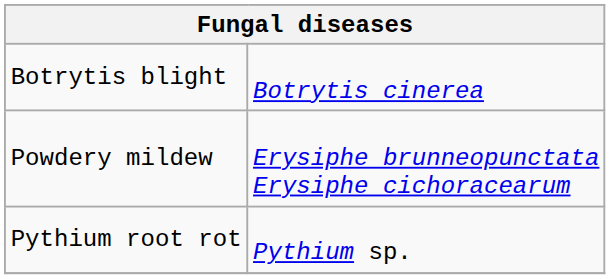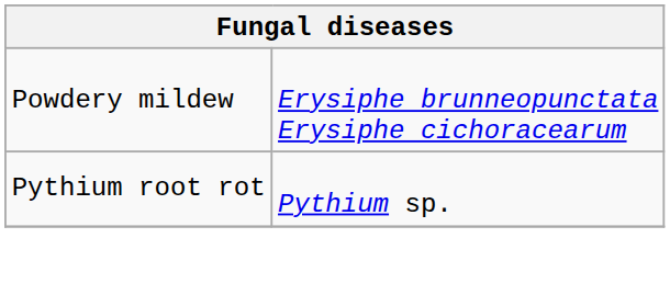- row: Botrytis blight | Botrytis cinerea
